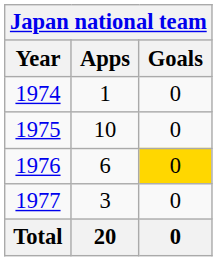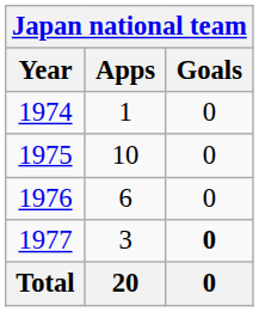1976 | Goals: gold background -> no background
1977 | Goals: normal -> bold
